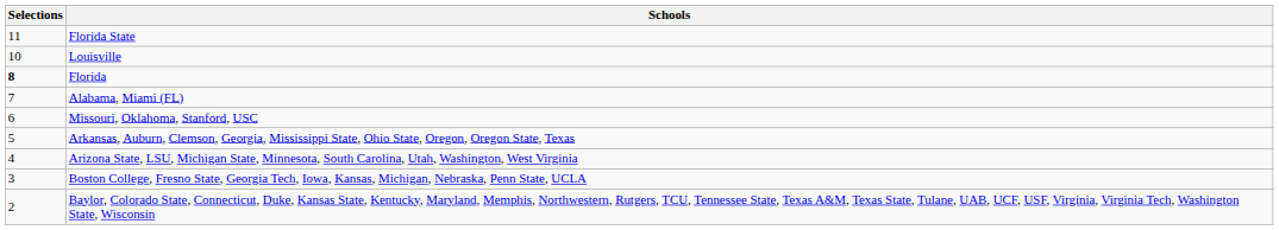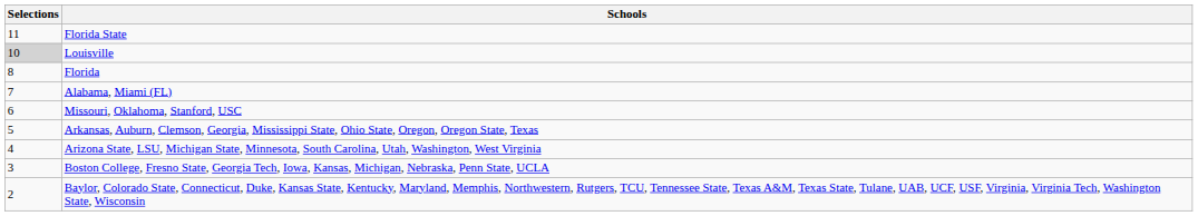Louisville | Selections: no background -> lightgrey background
Florida | Selections: bold -> normal
